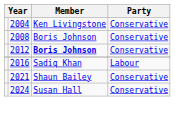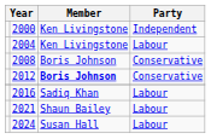+ row: 2000 | Ken Livingstone | Independent
2004 | Party: Conservative -> Labour
2021 | Party: Conservative -> Labour
2024 | Party: Conservative -> Labour
